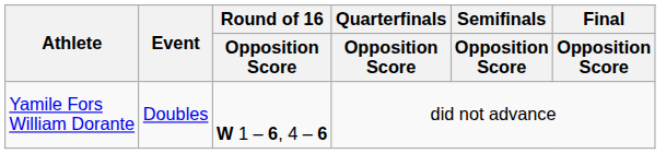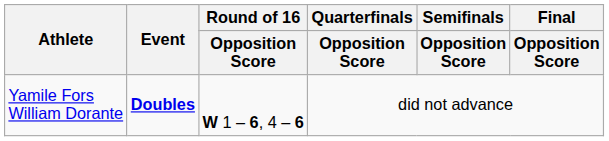Yamile Fors William Dorante | Event: normal -> bold
